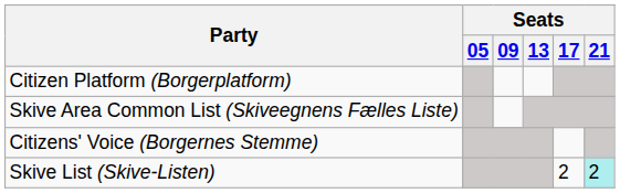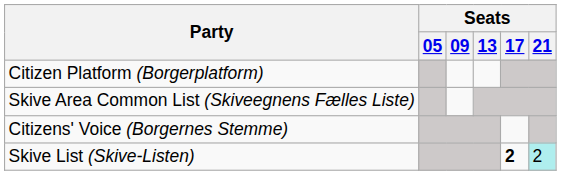Skive List (Skive-Listen) | Seats / 17: normal -> bold
